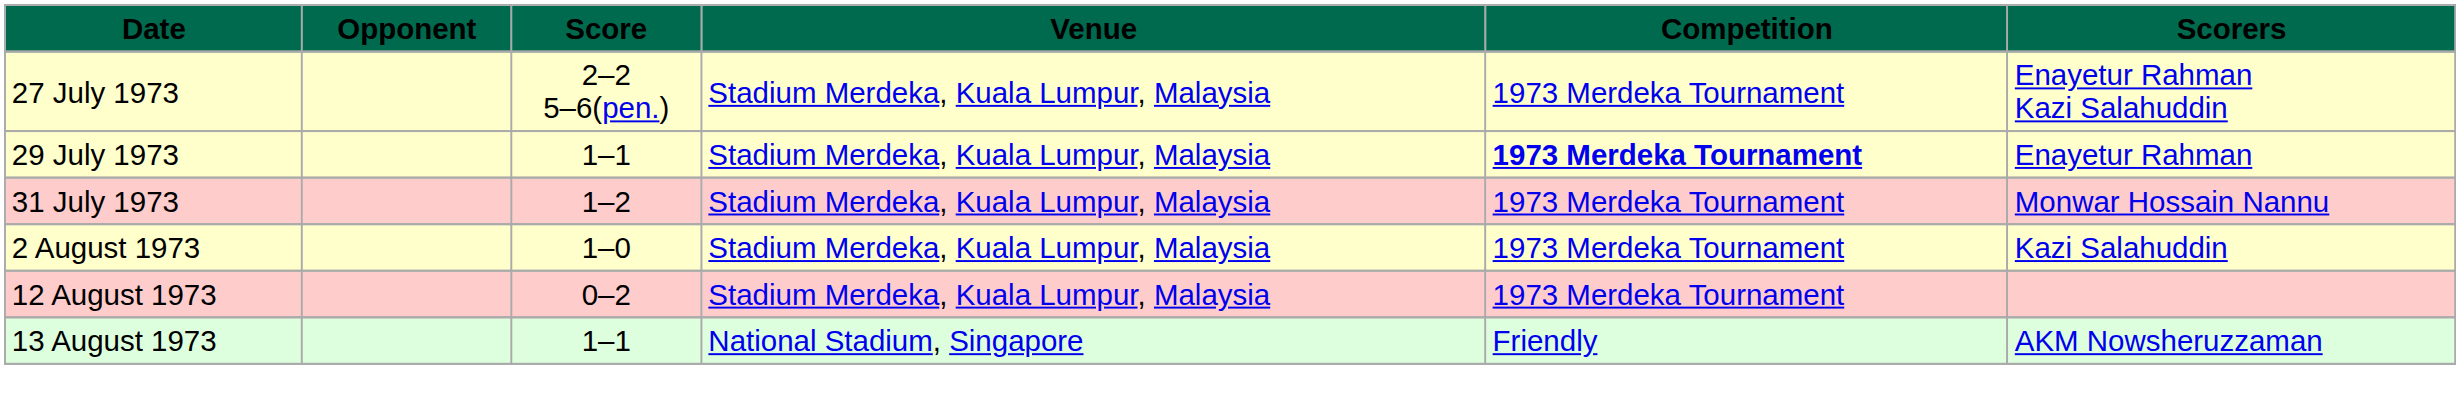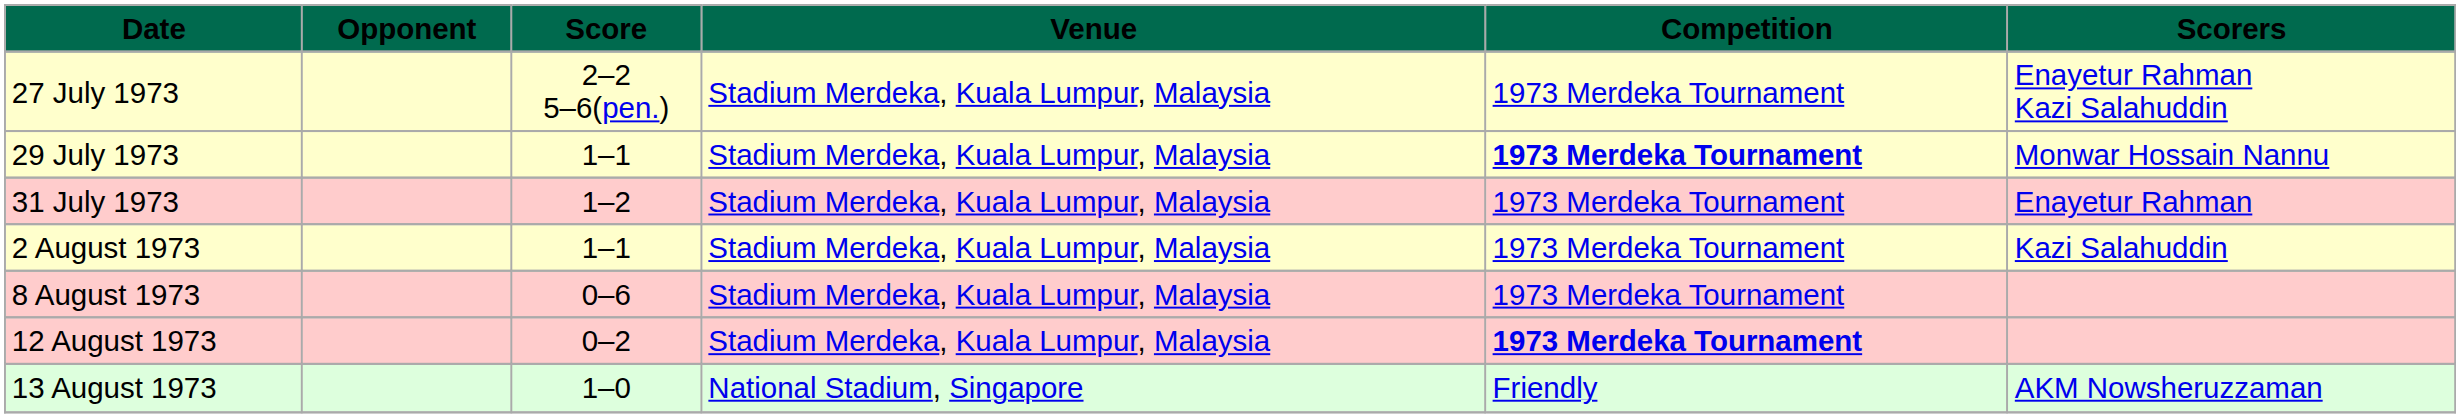29 July 1973 | Scorers: Enayetur Rahman -> Monwar Hossain Nannu
31 July 1973 | Scorers: Monwar Hossain Nannu -> Enayetur Rahman
2 August 1973 | Score: 1–0 -> 1–1
+ row: 8 August 1973 | 0–6 | Stadium Merdeka, Kuala Lumpur, Malaysia | 1973 Merdeka Tournament
12 August 1973 | Competition: normal -> bold
13 August 1973 | Score: 1–1 -> 1–0
